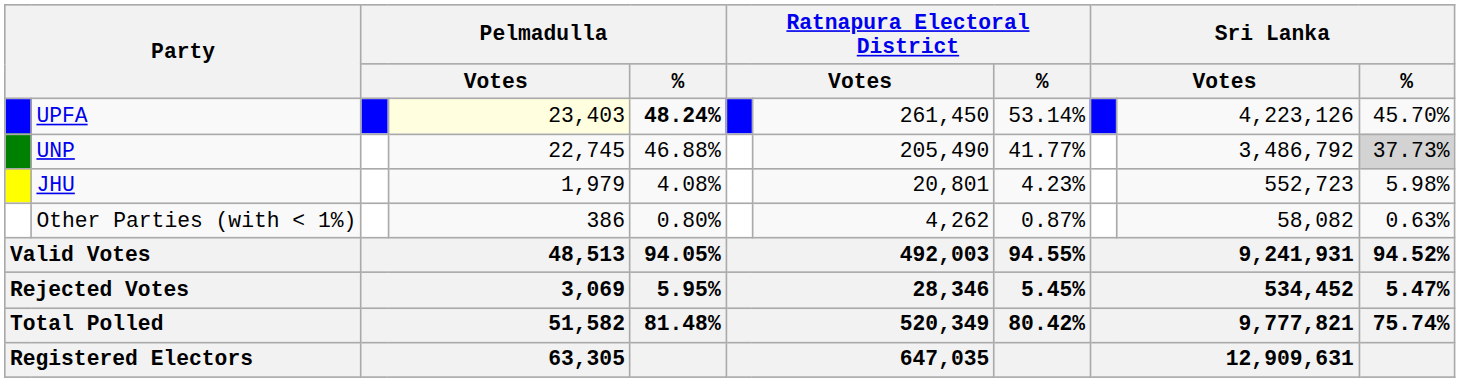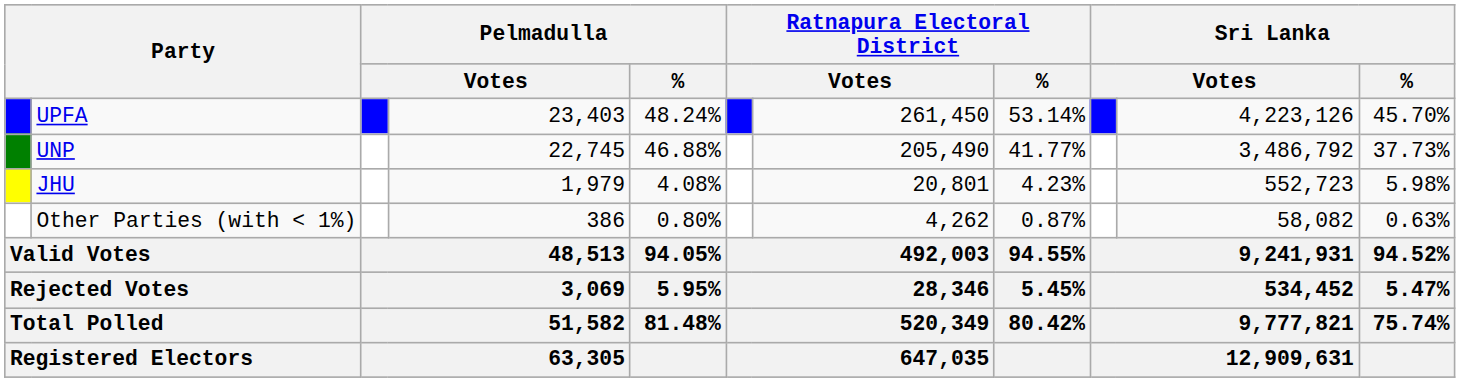UPFA | column 4: lightyellow background -> no background
UPFA | Pelmadulla / %: bold -> normal
UNP | Sri Lanka / %: lightgrey background -> no background
